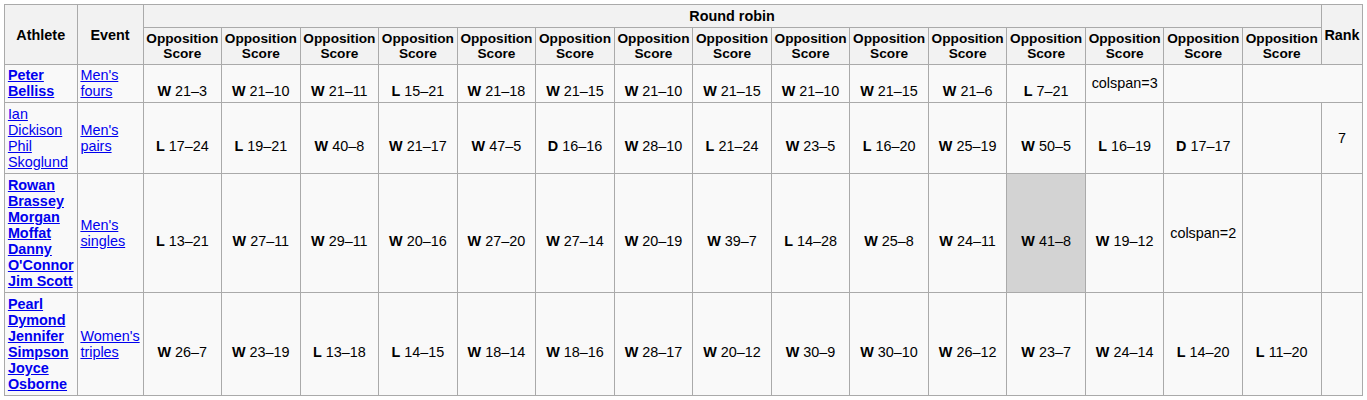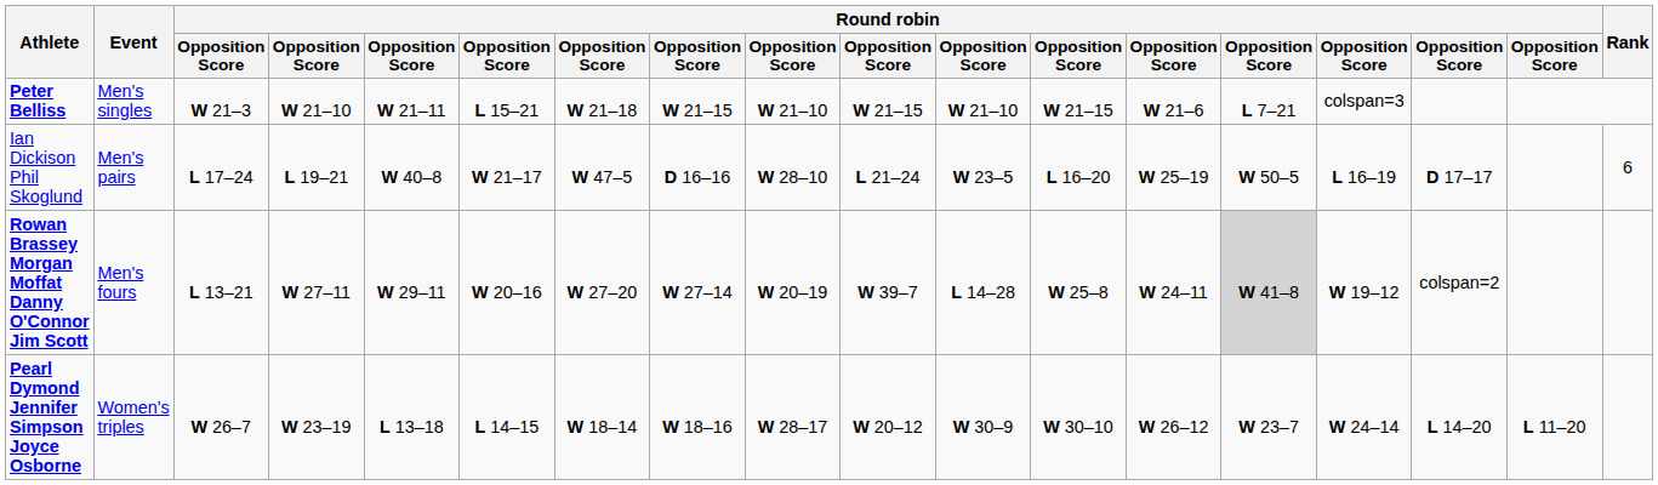Peter Belliss | Event: Men's fours -> Men's singles
Ian Dickison Phil Skoglund | Rank: 7 -> 6
Rowan Brassey Morgan Moffat Danny O'Connor Jim Scott | Event: Men's singles -> Men's fours
